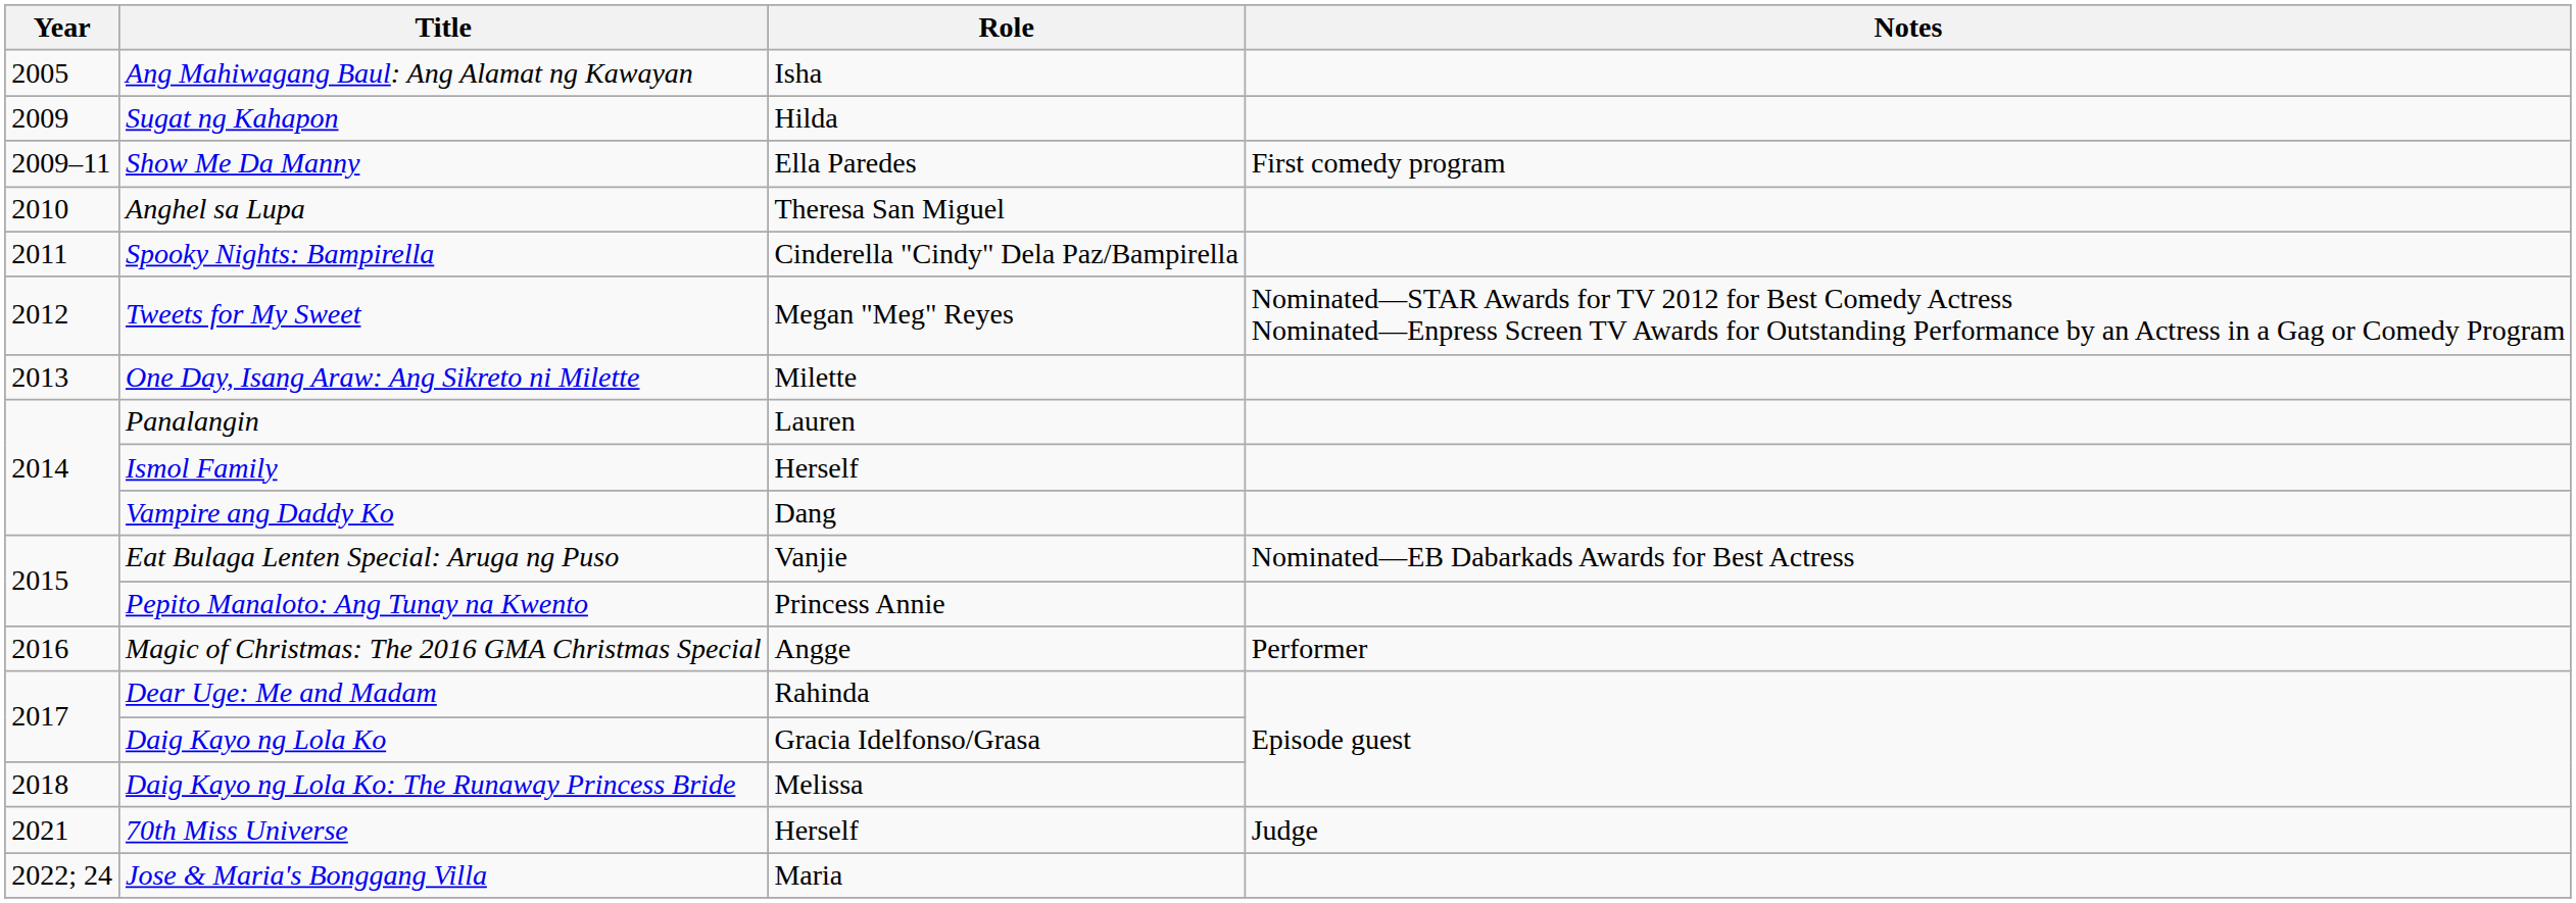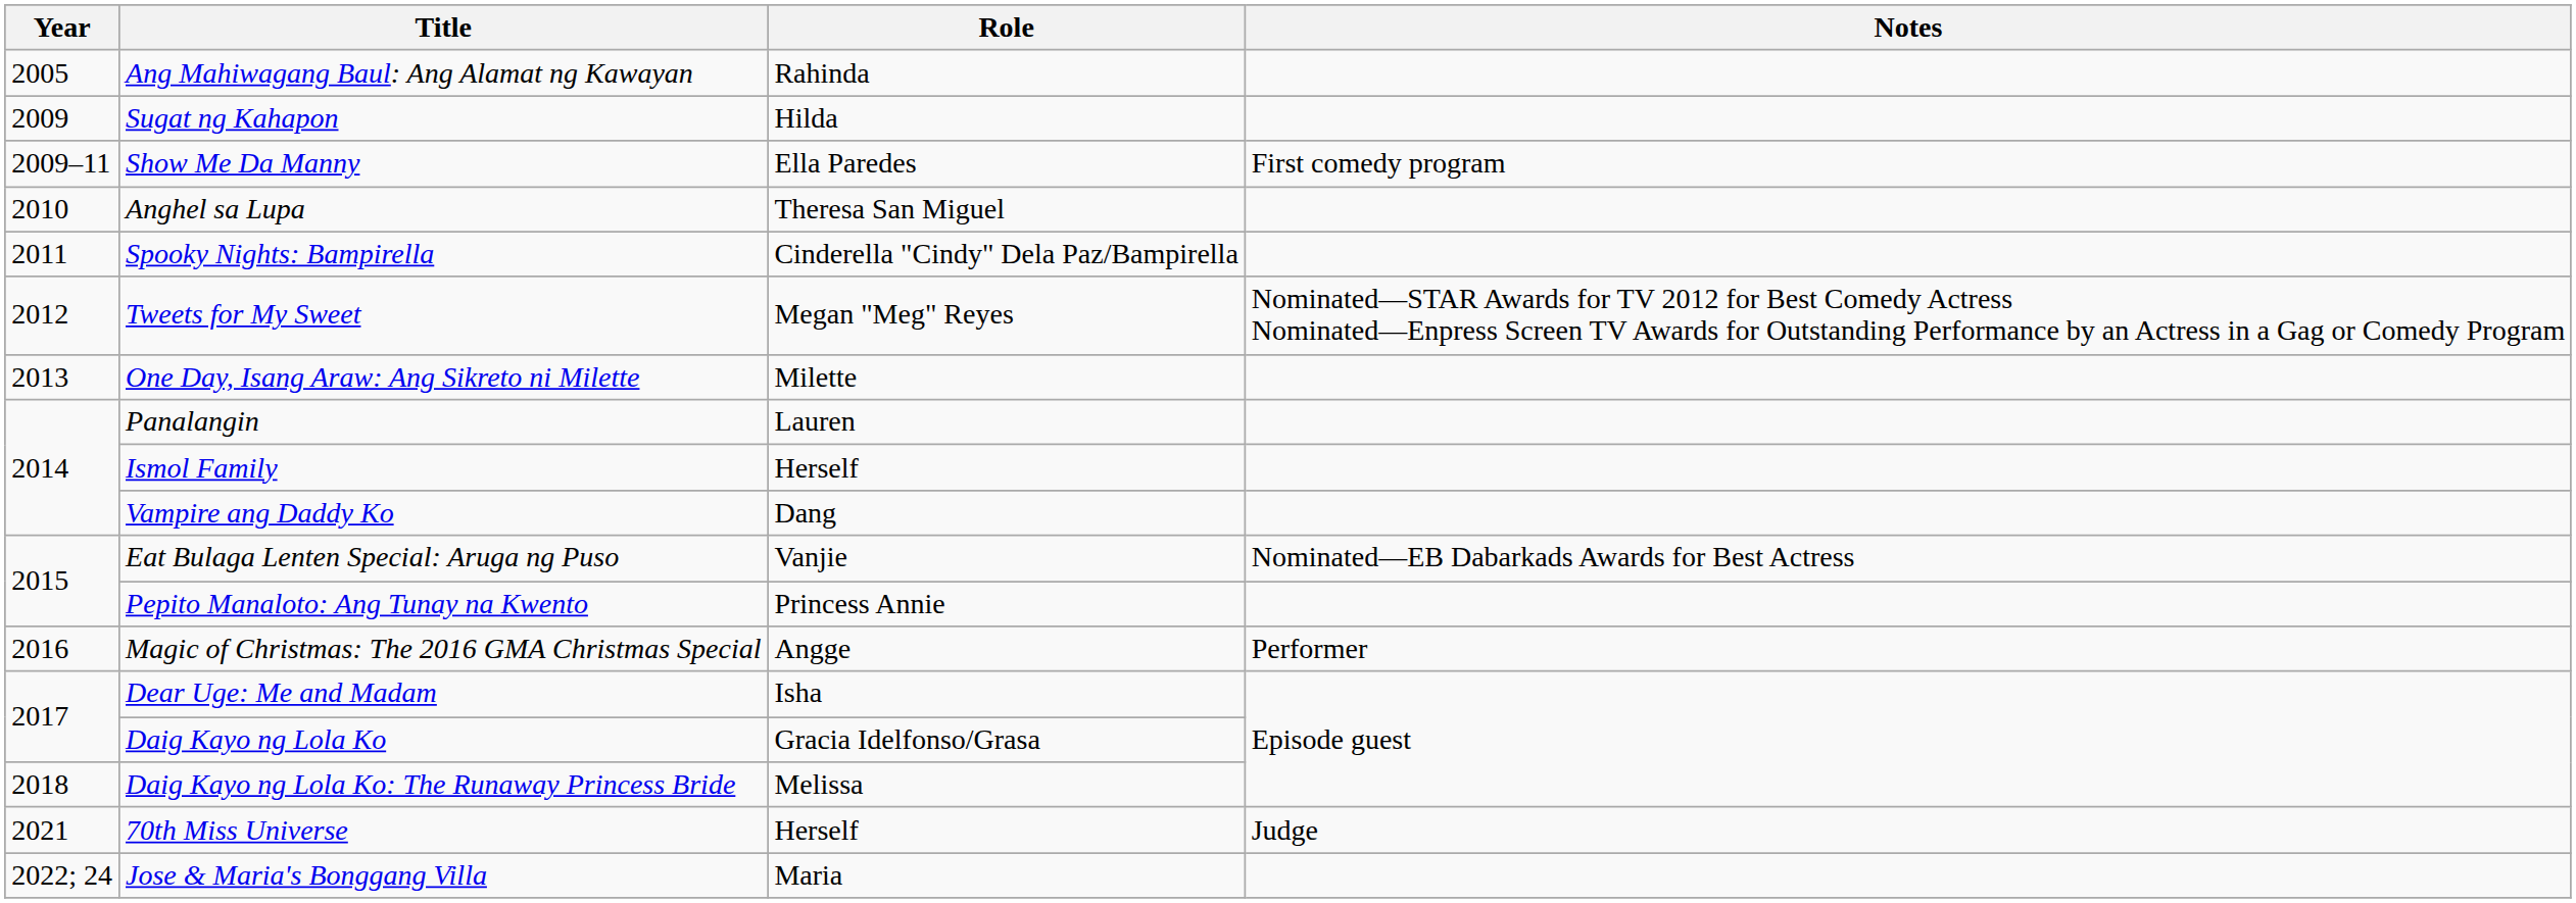Ang Mahiwagang Baul: Ang Alamat ng Kawayan | Role: Isha -> Rahinda
Dear Uge: Me and Madam | Role: Rahinda -> Isha
